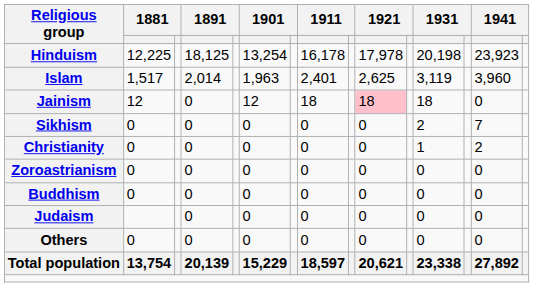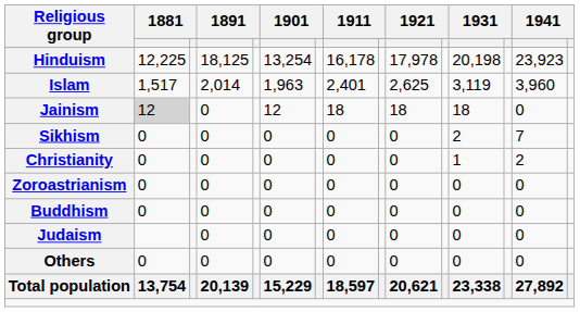Jainism | column 2: no background -> lightgrey background
Jainism | column 10: pink background -> no background
